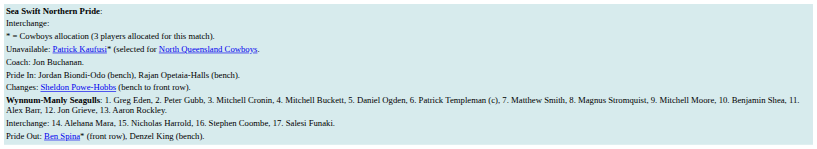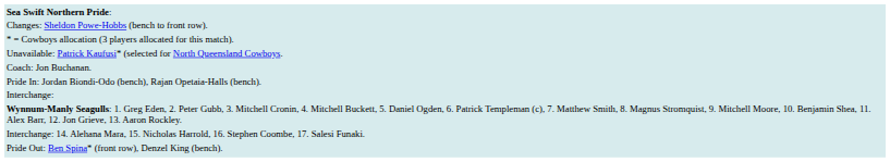row 2 | column 1: Interchange: -> Changes: Sheldon Powe-Hobbs (bench to front row).
row 7 | column 1: Changes: Sheldon Powe-Hobbs (bench to front row). -> Interchange:
